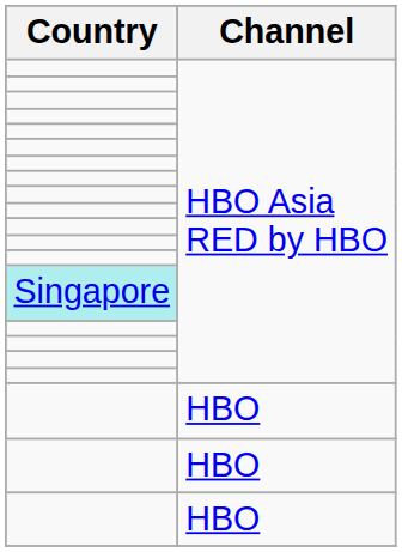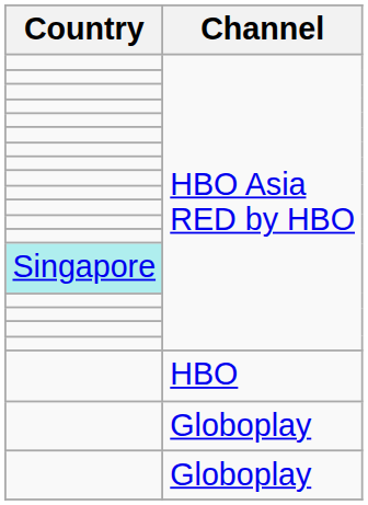row 21 | Channel: HBO -> Globoplay
row 22 | Channel: HBO -> Globoplay
